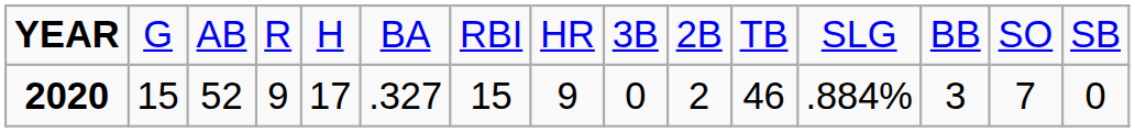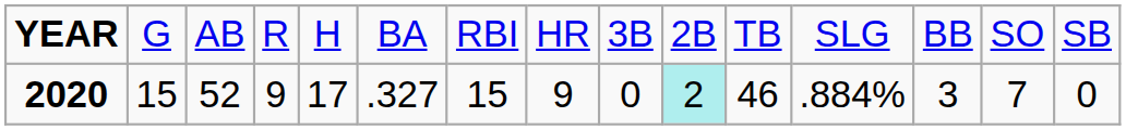2020 | column 10: no background -> paleturquoise background
